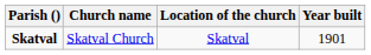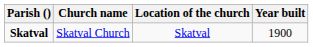row 2 | Year built: 1901 -> 1900
